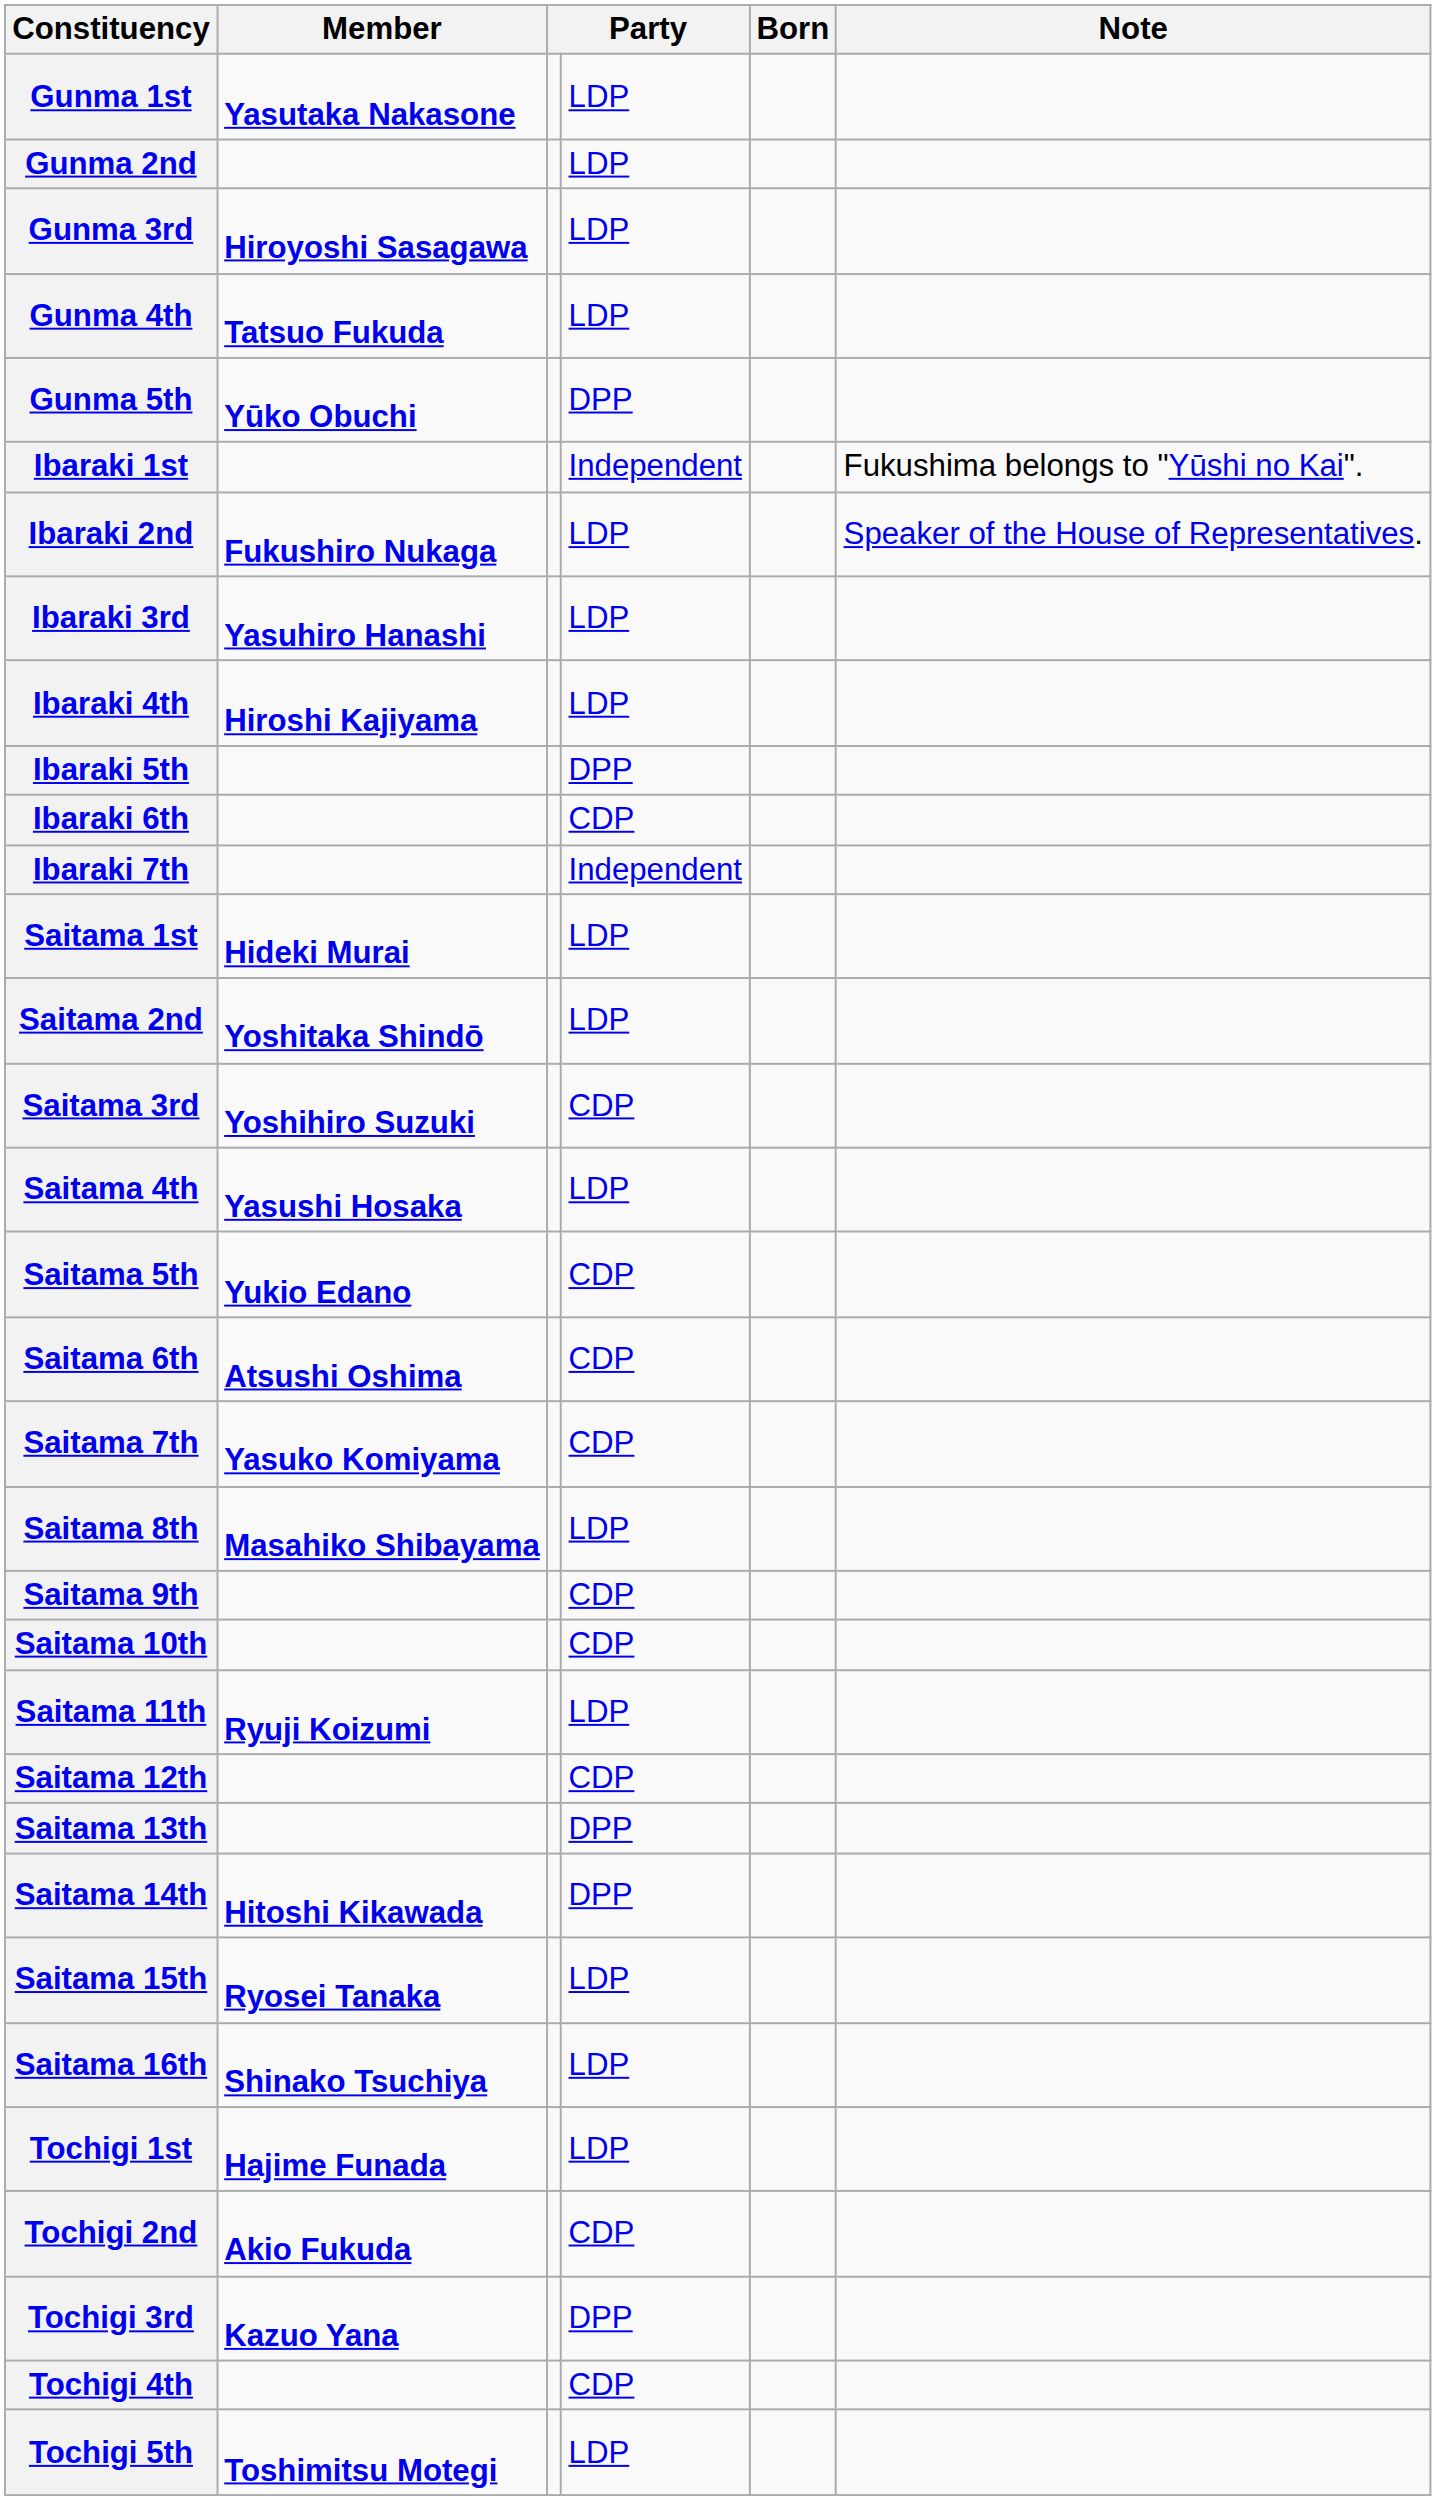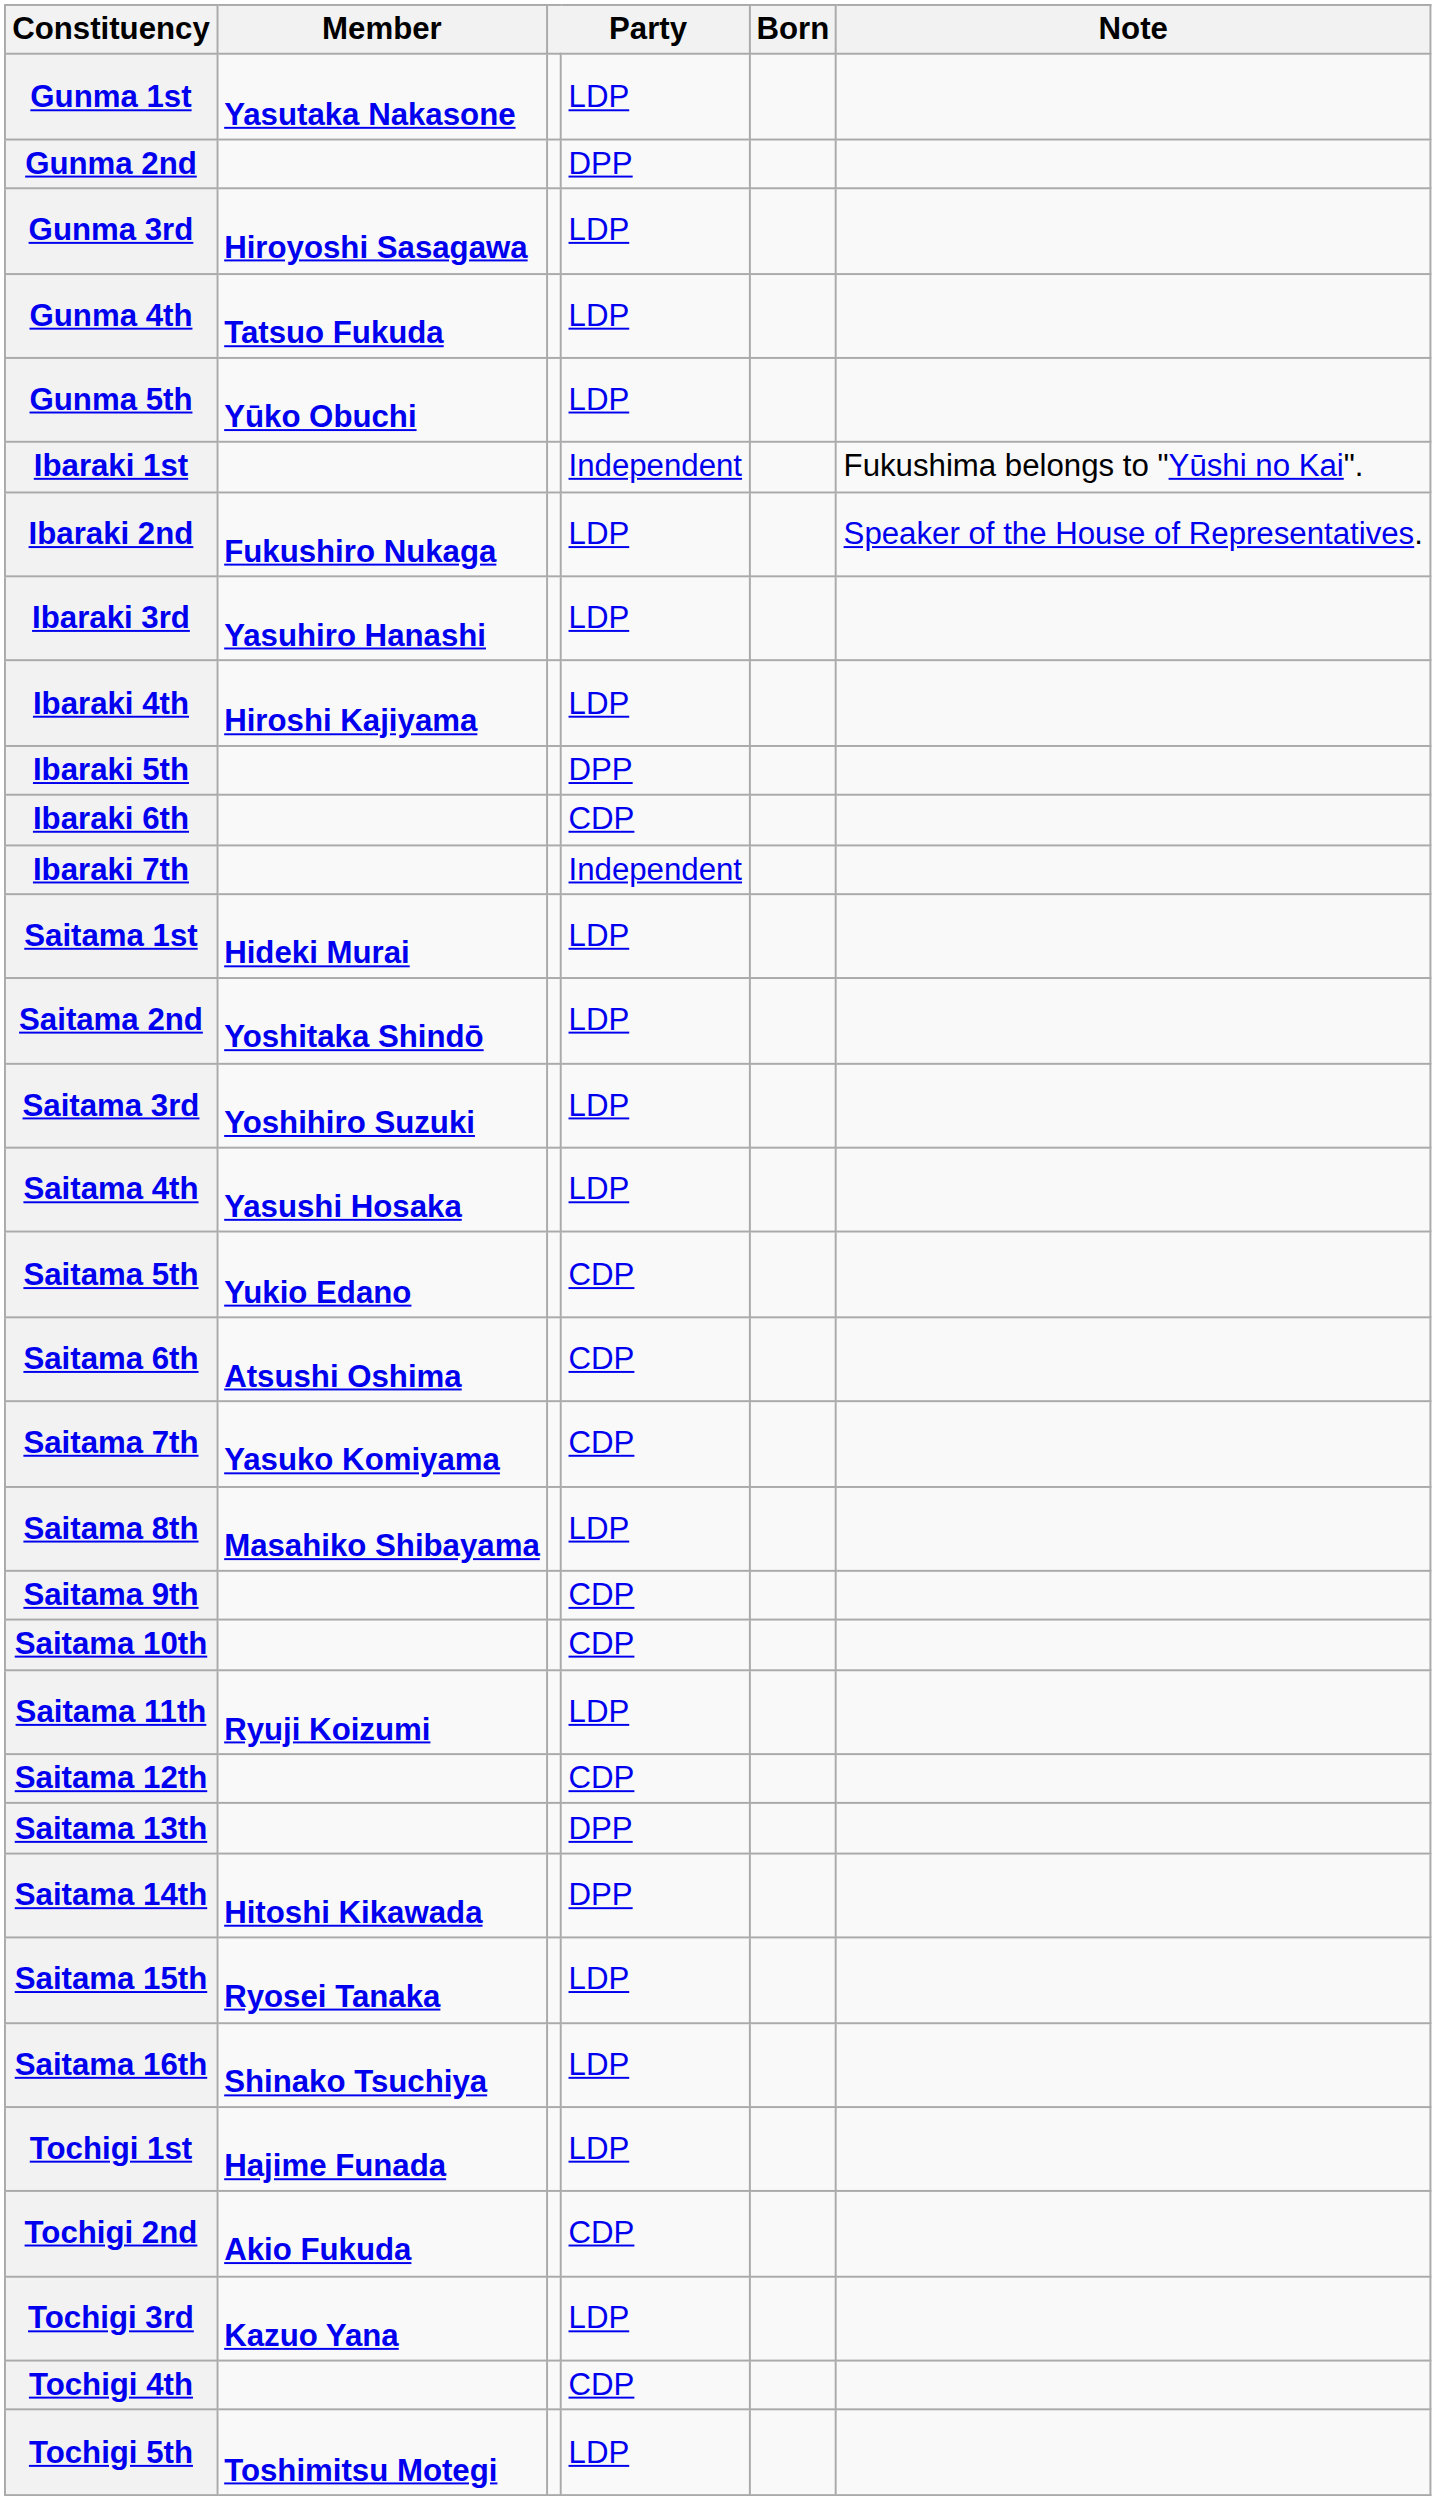Gunma 2nd | column 4: LDP -> DPP
Gunma 5th | column 4: DPP -> LDP
Saitama 3rd | column 4: CDP -> LDP
Tochigi 3rd | column 4: DPP -> LDP
